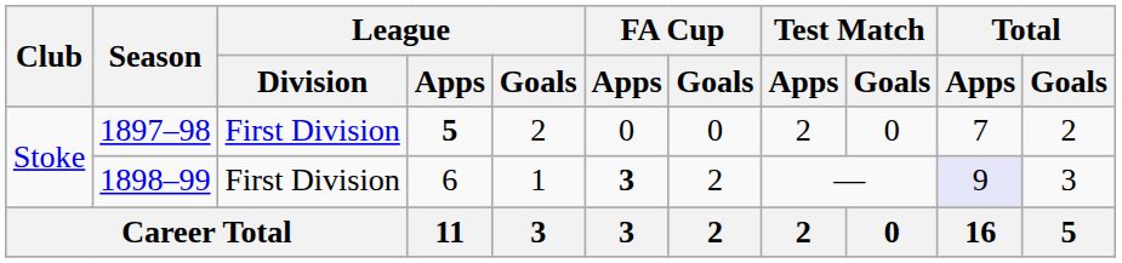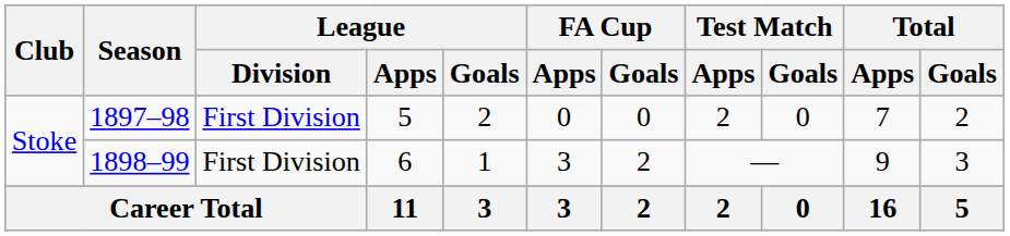1897–98 | League / Apps: bold -> normal
1898–99 | FA Cup / Apps: bold -> normal
1898–99 | Total / Apps: lavender background -> no background
